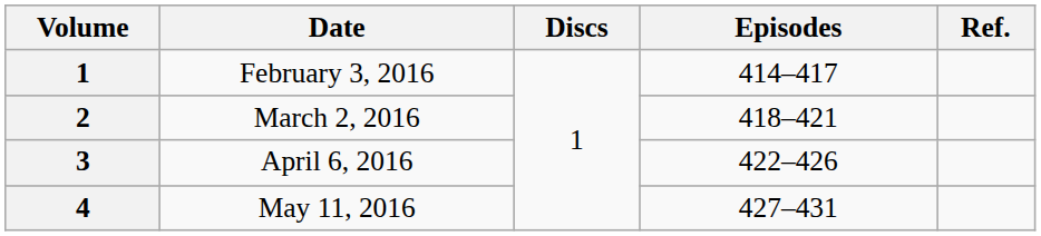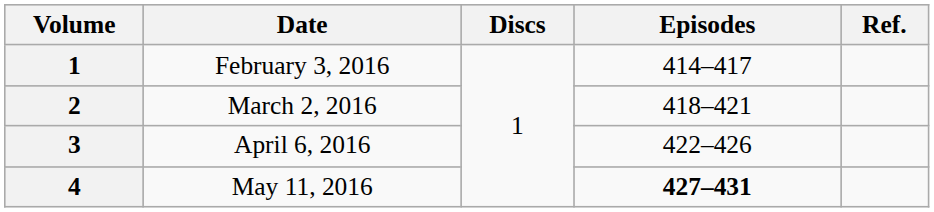May 11, 2016 | Episodes: normal -> bold
